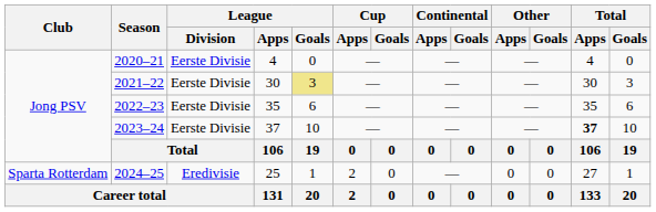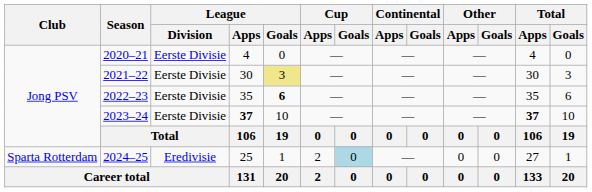2022–23 | League / Goals: normal -> bold
2023–24 | League / Apps: normal -> bold
2024–25 | Cup / Goals: no background -> lightblue background
